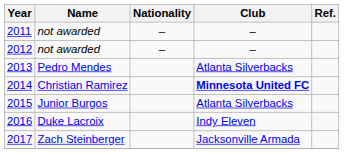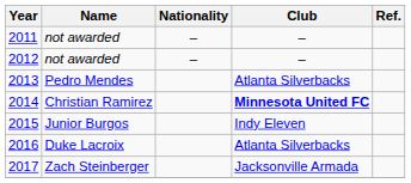2015 | Club: Atlanta Silverbacks -> Indy Eleven
2016 | Club: Indy Eleven -> Atlanta Silverbacks
